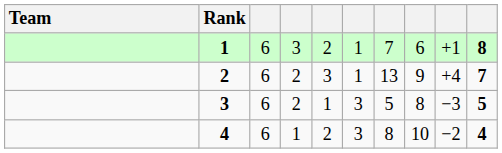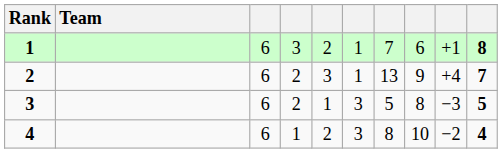columns swapped: Rank <-> Team
